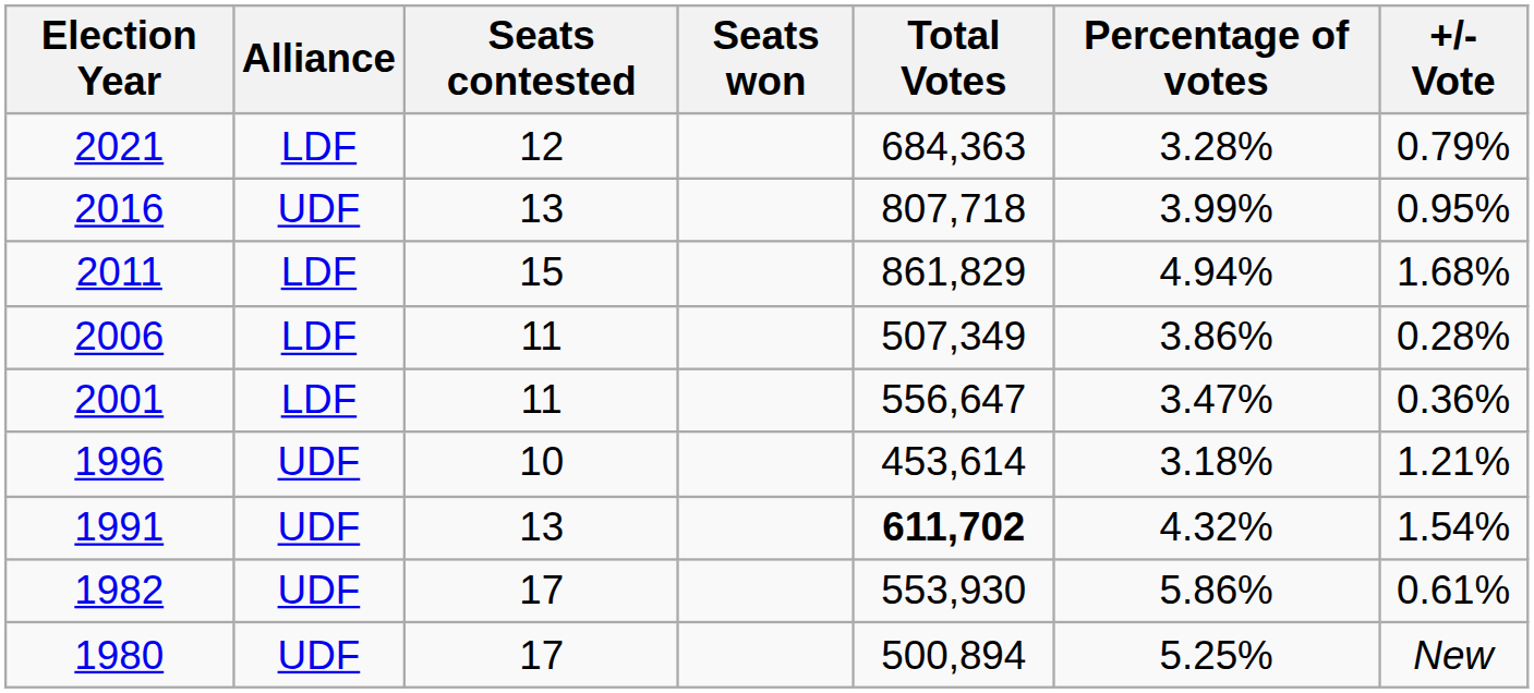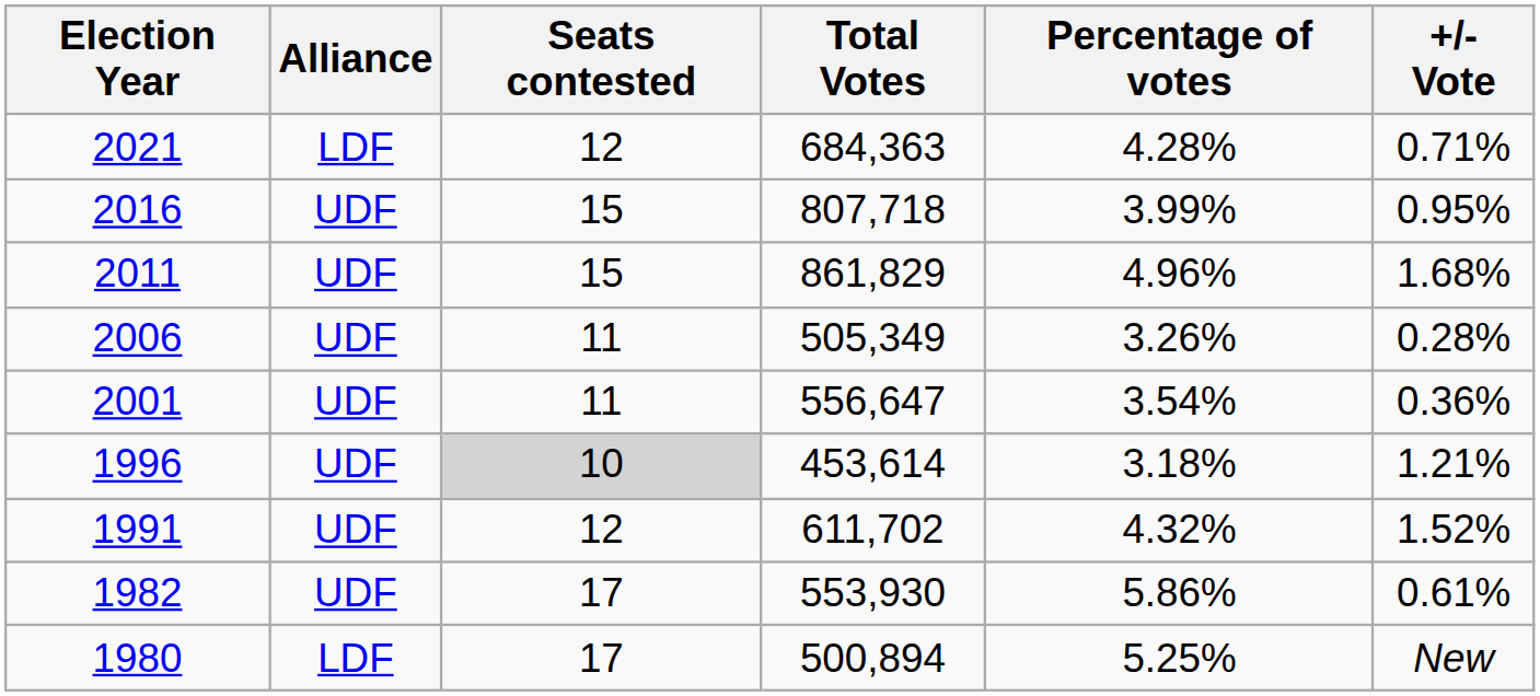- column: Seats won
2021 | Percentage of votes: 3.28% -> 4.28%
2021 | +/- Vote: 0.79% -> 0.71%
2016 | Seats contested: 13 -> 15
2011 | Alliance: LDF -> UDF
2011 | Percentage of votes: 4.94% -> 4.96%
2006 | Alliance: LDF -> UDF
2006 | Total Votes: 507,349 -> 505,349
2006 | Percentage of votes: 3.86% -> 3.26%
2001 | Alliance: LDF -> UDF
2001 | Percentage of votes: 3.47% -> 3.54%
1996 | Seats contested: no background -> lightgrey background
1991 | Seats contested: 13 -> 12
1991 | Total Votes: bold -> normal
1991 | +/- Vote: 1.54% -> 1.52%
1980 | Alliance: UDF -> LDF
